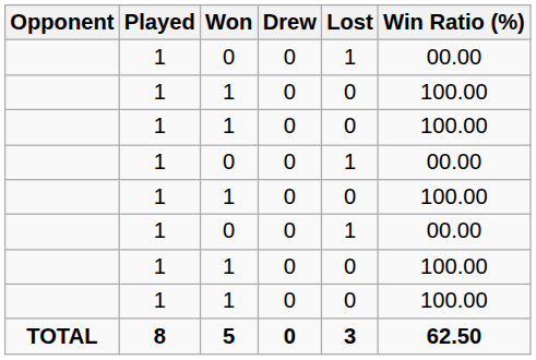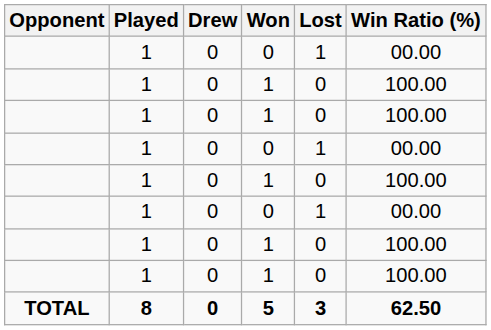columns swapped: Won <-> Drew
